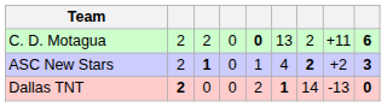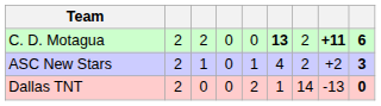C. D. Motagua | column 5: bold -> normal
C. D. Motagua | column 6: normal -> bold
C. D. Motagua | column 8: normal -> bold
ASC New Stars | column 3: bold -> normal
ASC New Stars | column 7: bold -> normal
Dallas TNT | column 2: bold -> normal
Dallas TNT | column 6: bold -> normal
